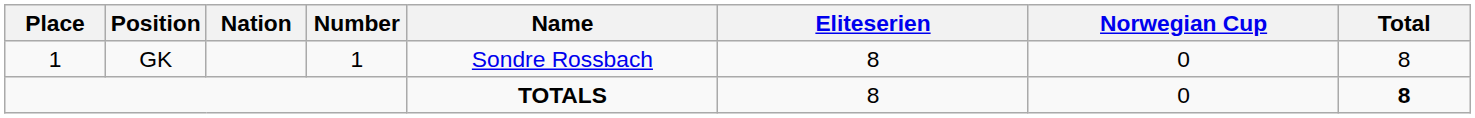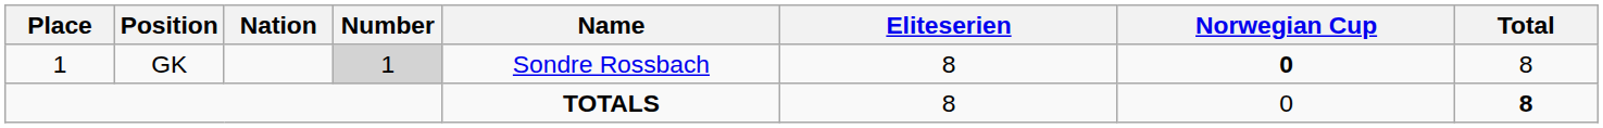GK | Number: no background -> lightgrey background
GK | Norwegian Cup: normal -> bold
